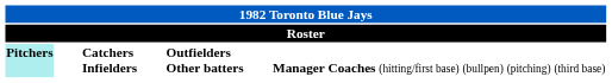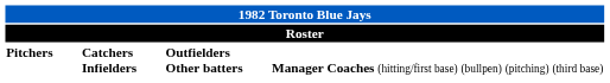Pitchers | column 1: paleturquoise background -> no background
